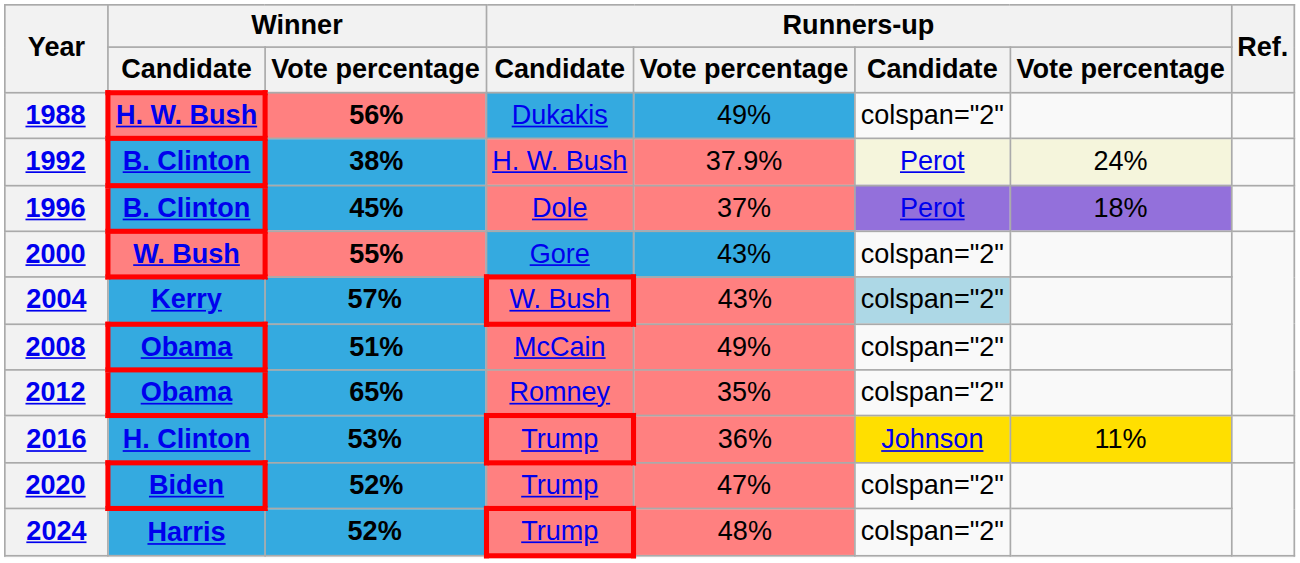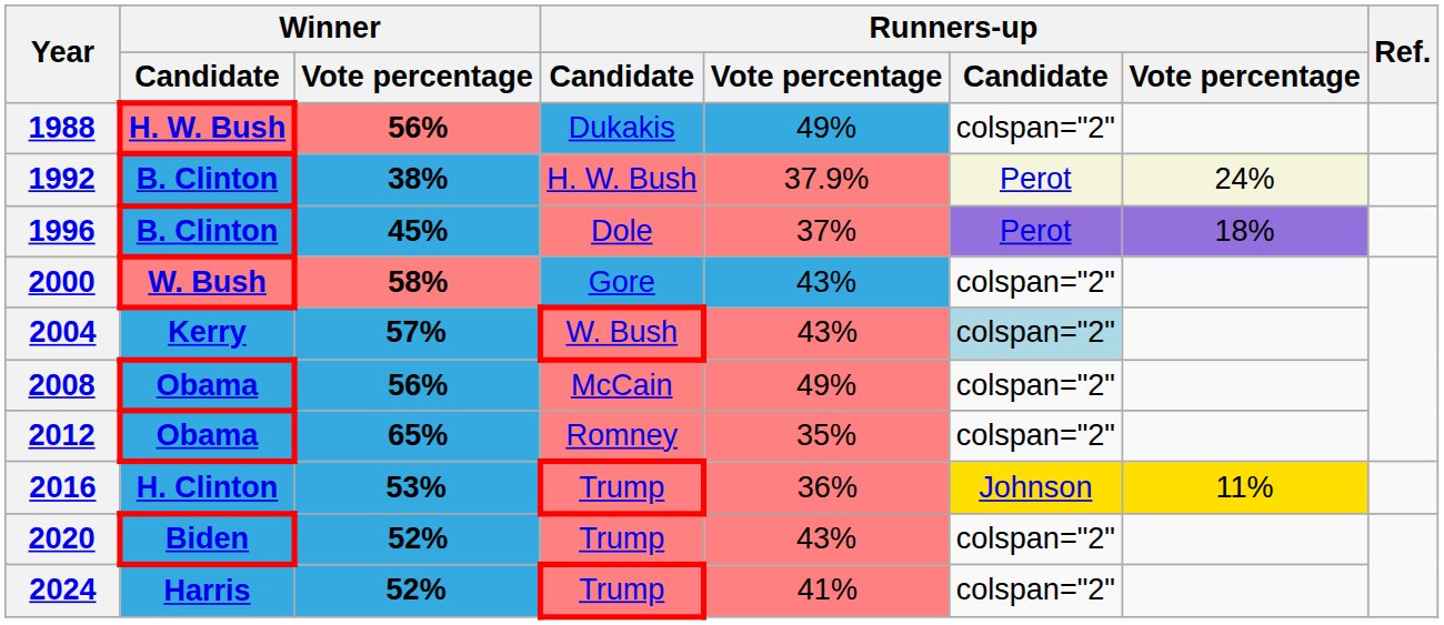2000 | Winner / Vote percentage: 55% -> 58%
2008 | Winner / Vote percentage: 51% -> 56%
2020 | column 5: 47% -> 43%
2024 | column 5: 48% -> 41%
